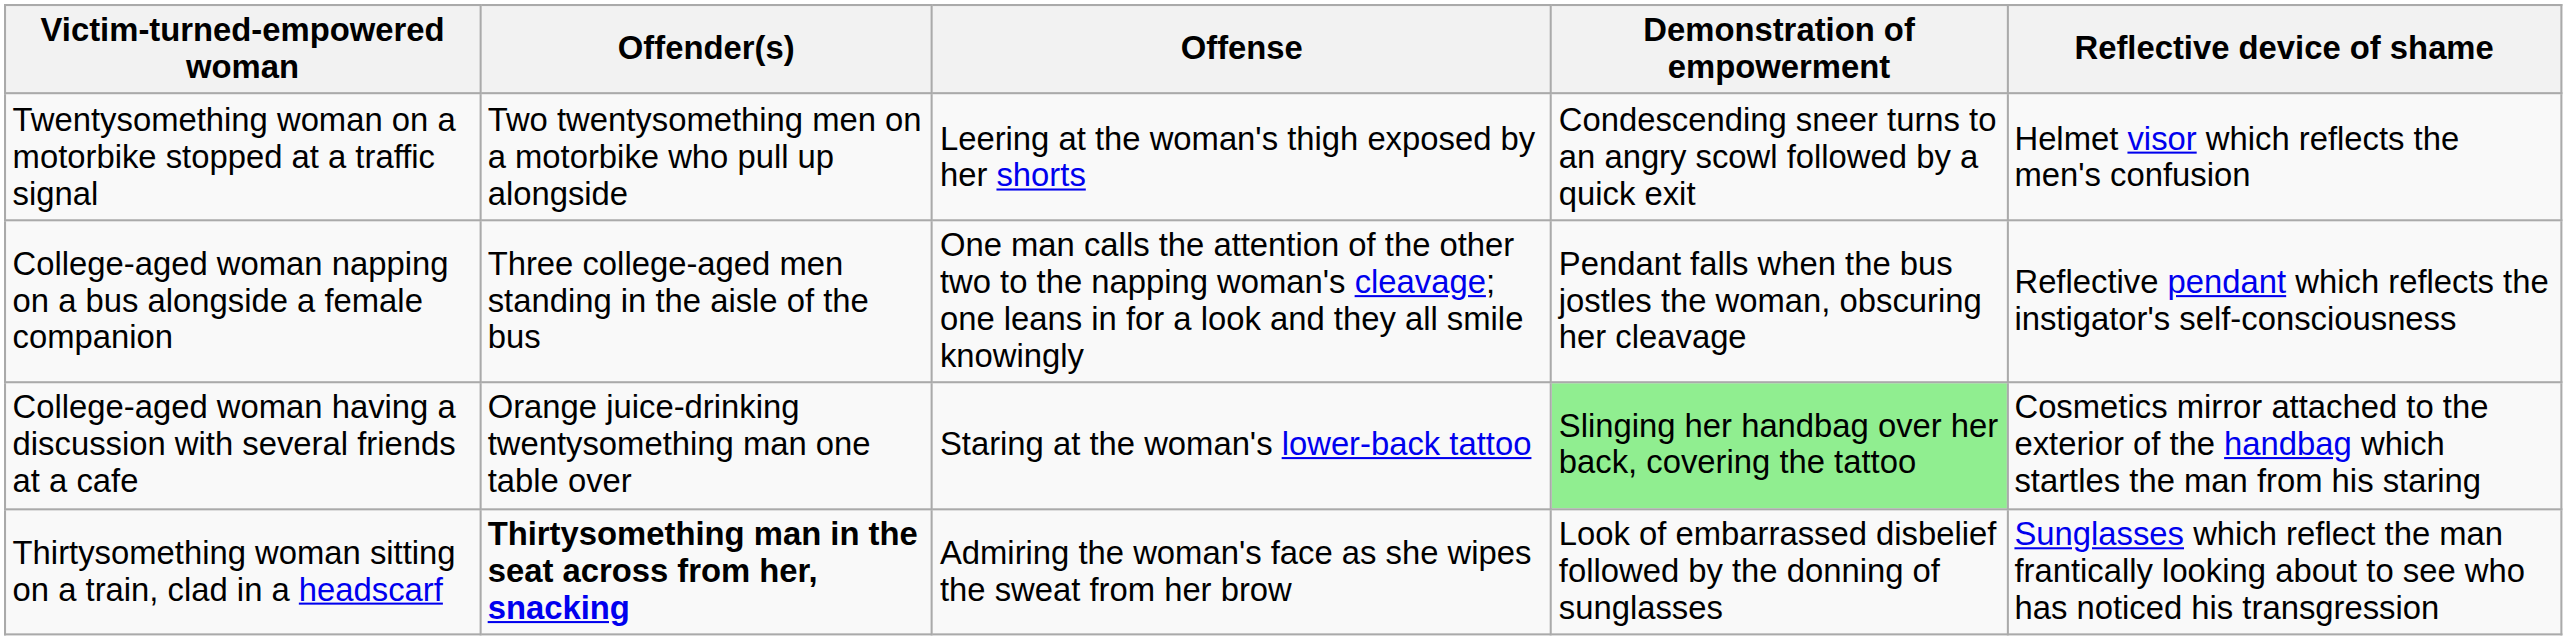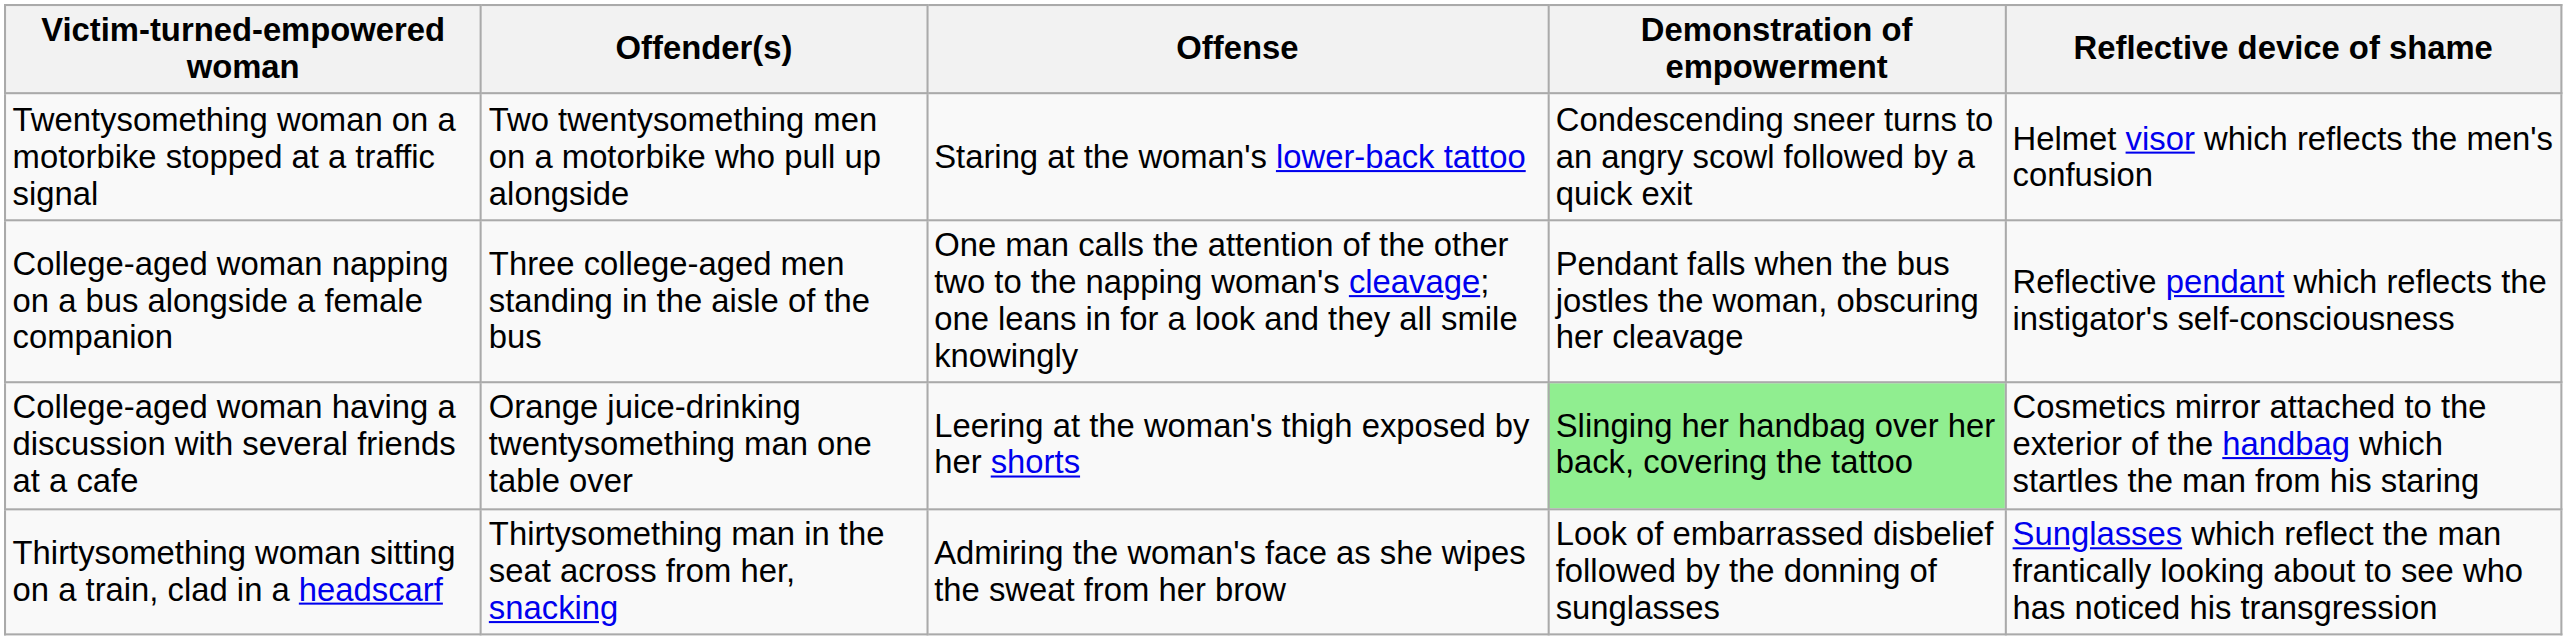row 2 | Offense: Leering at the woman's thigh exposed by her shorts -> Staring at the woman's lower-back tattoo
row 4 | Offense: Staring at the woman's lower-back tattoo -> Leering at the woman's thigh exposed by her shorts
row 5 | Offender(s): bold -> normal
